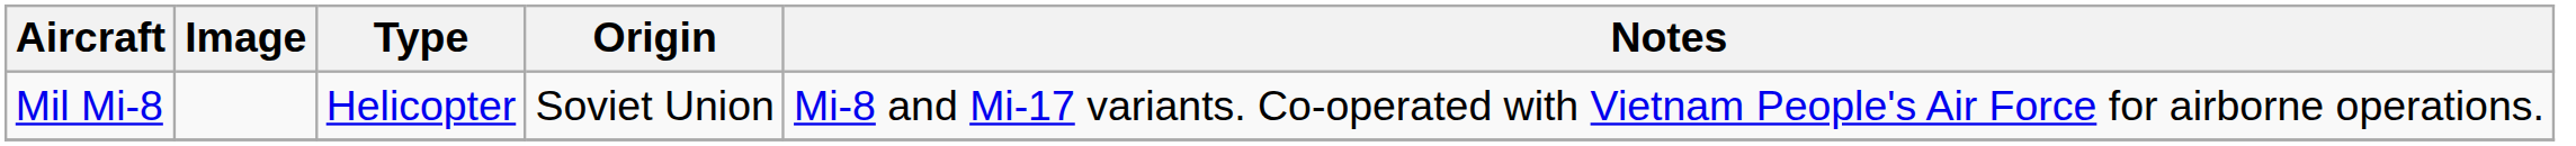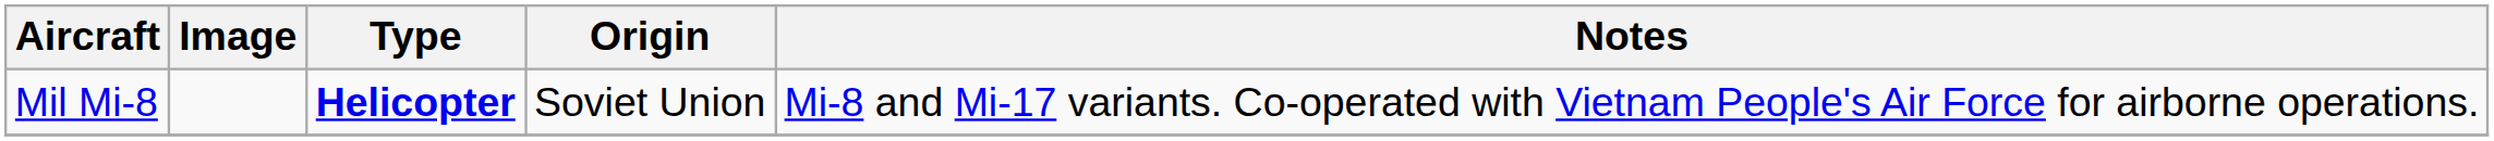Mil Mi-8 | Type: normal -> bold
